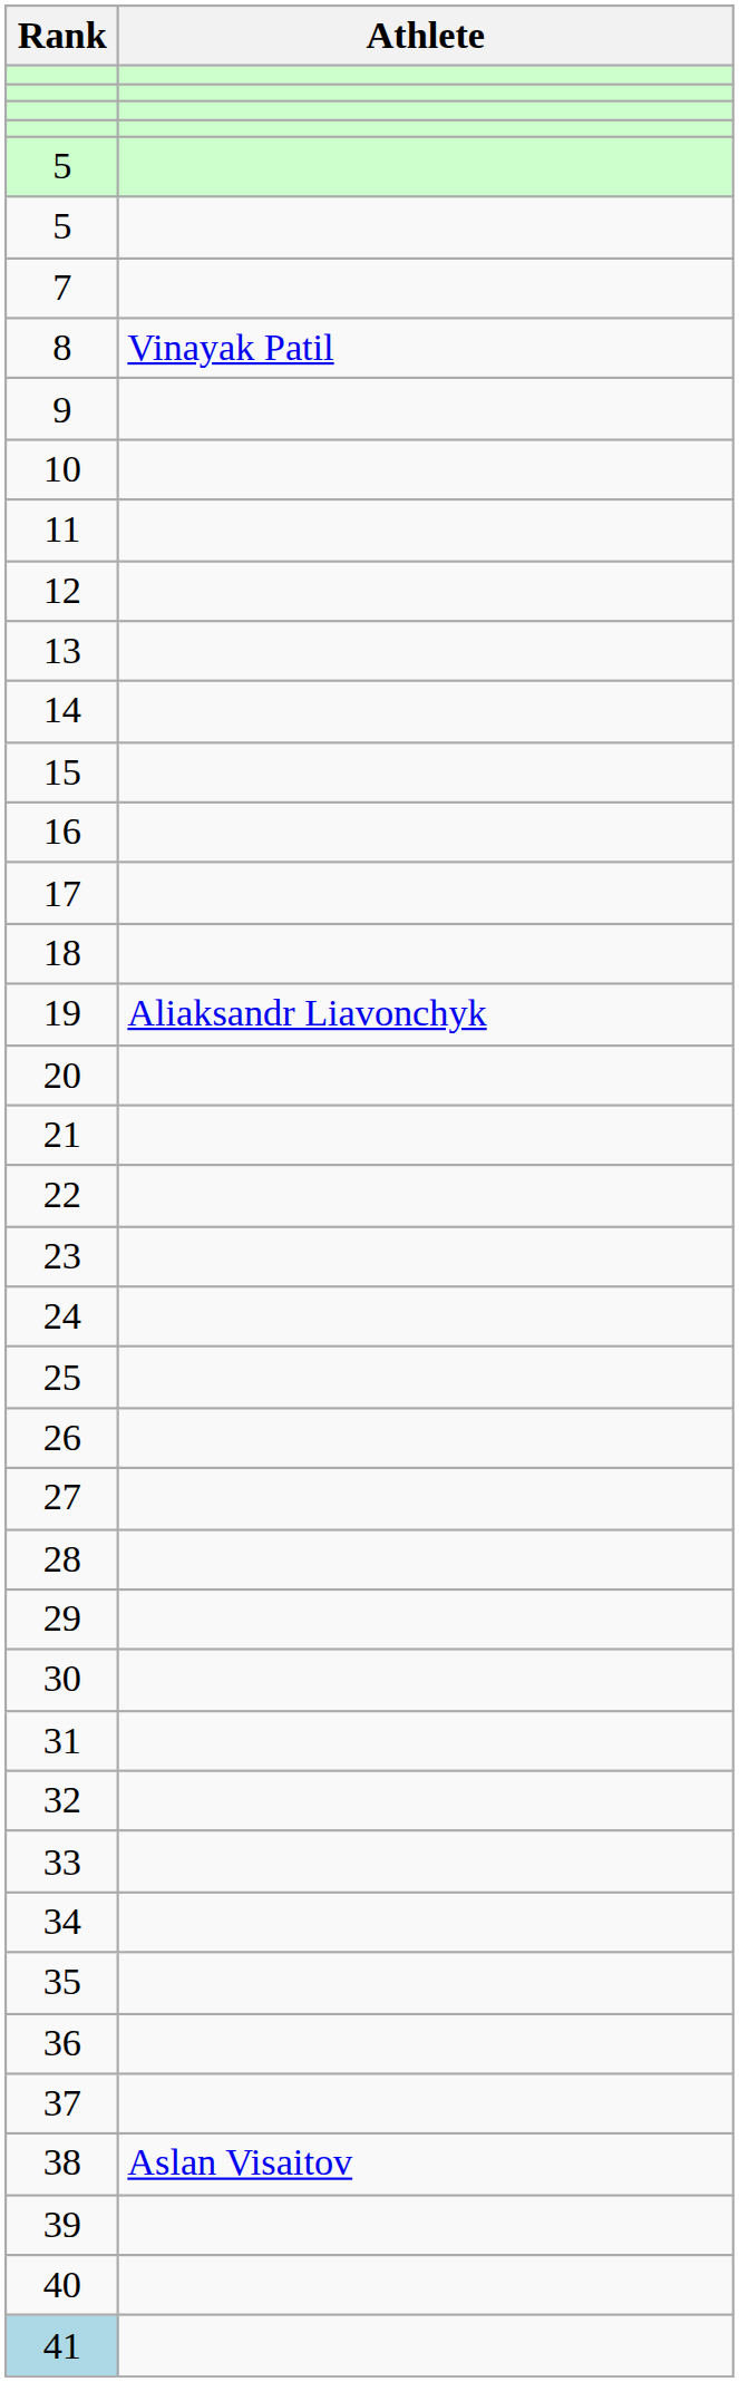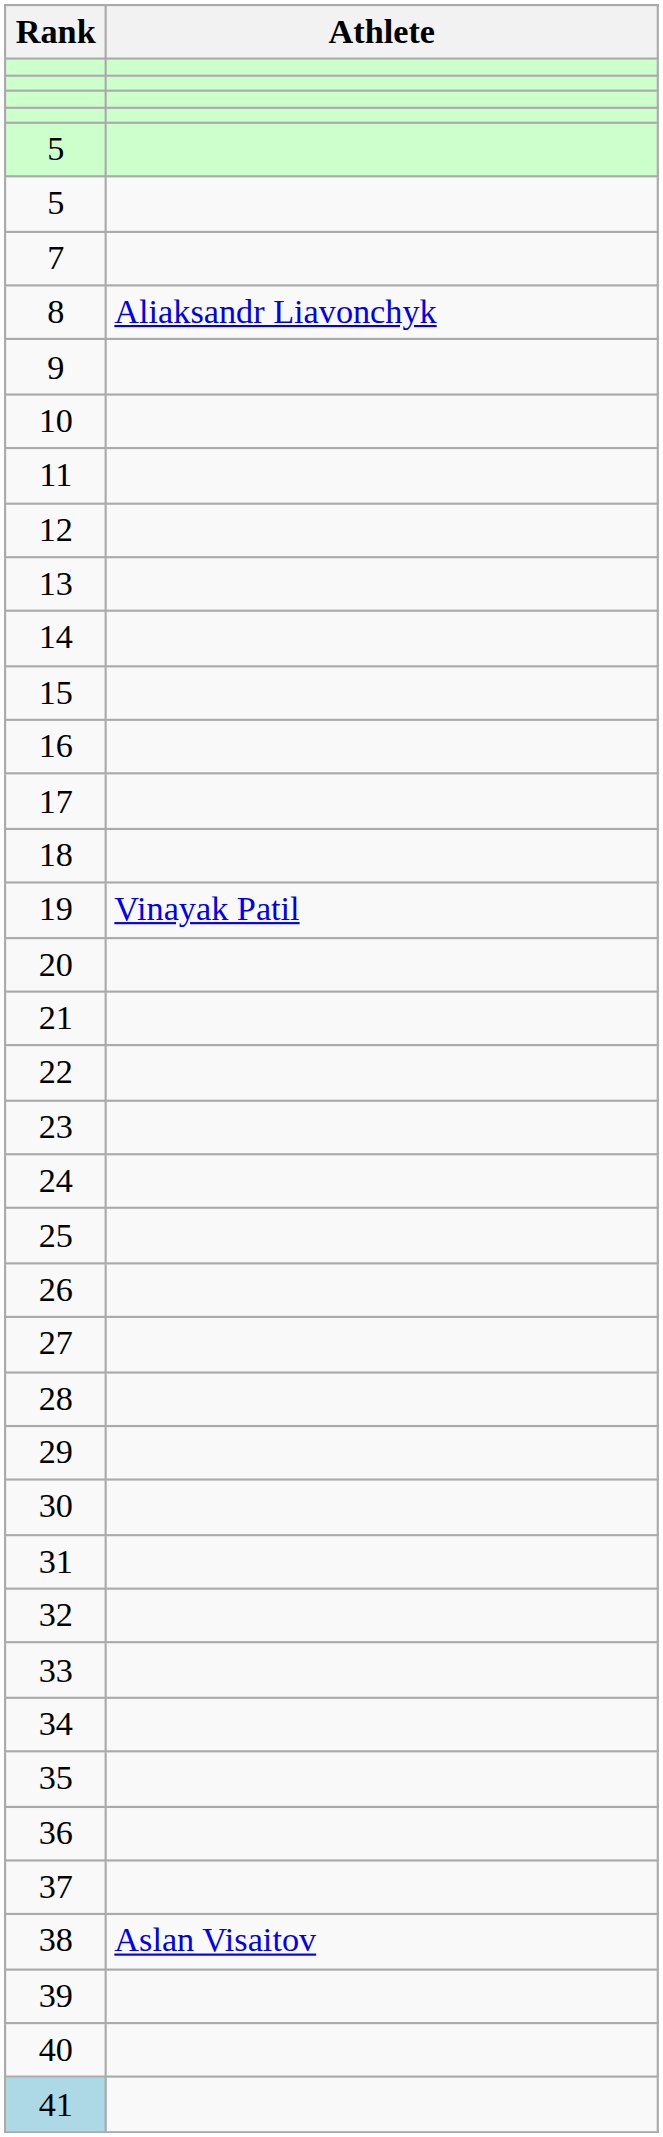row 9 | Athlete: Vinayak Patil -> Aliaksandr Liavonchyk
row 20 | Athlete: Aliaksandr Liavonchyk -> Vinayak Patil
